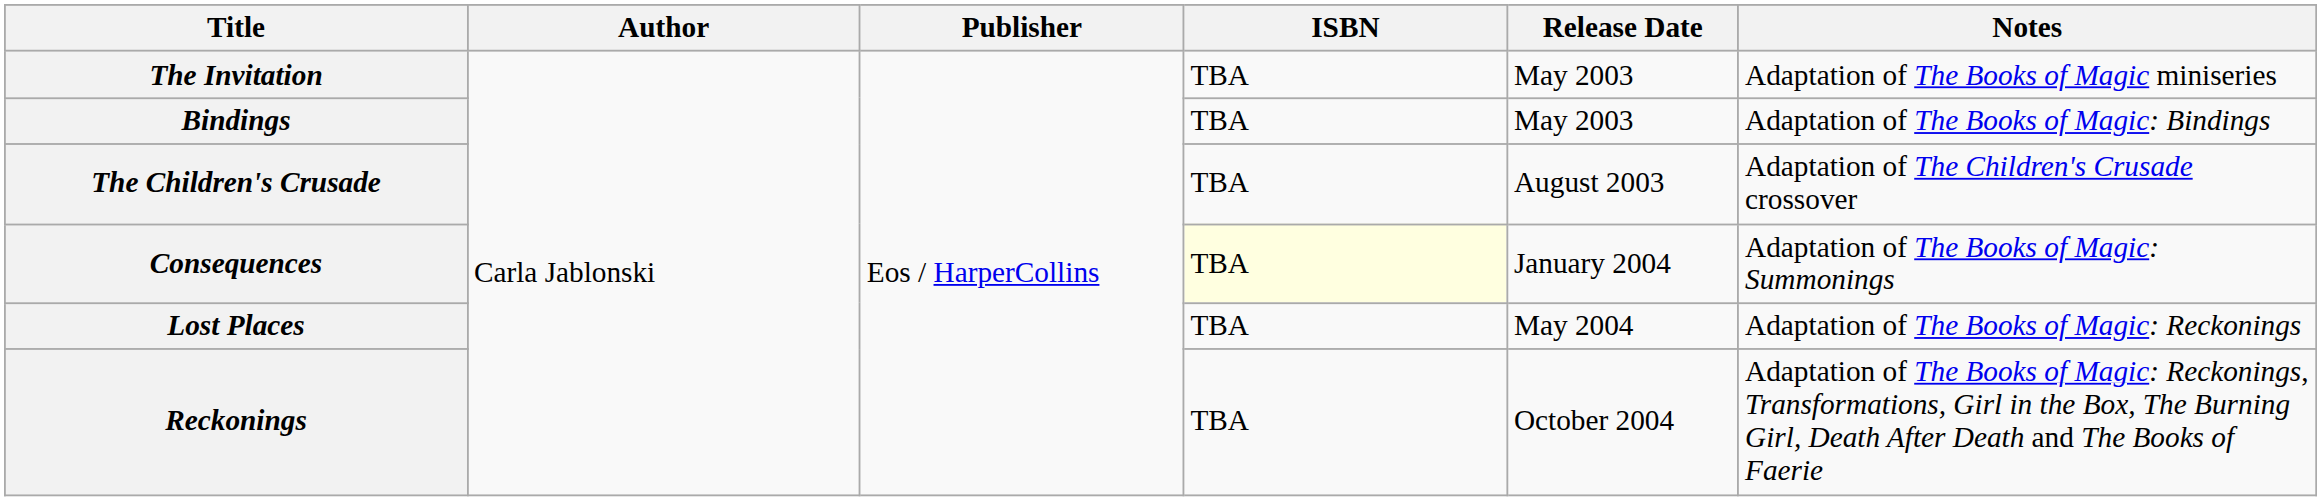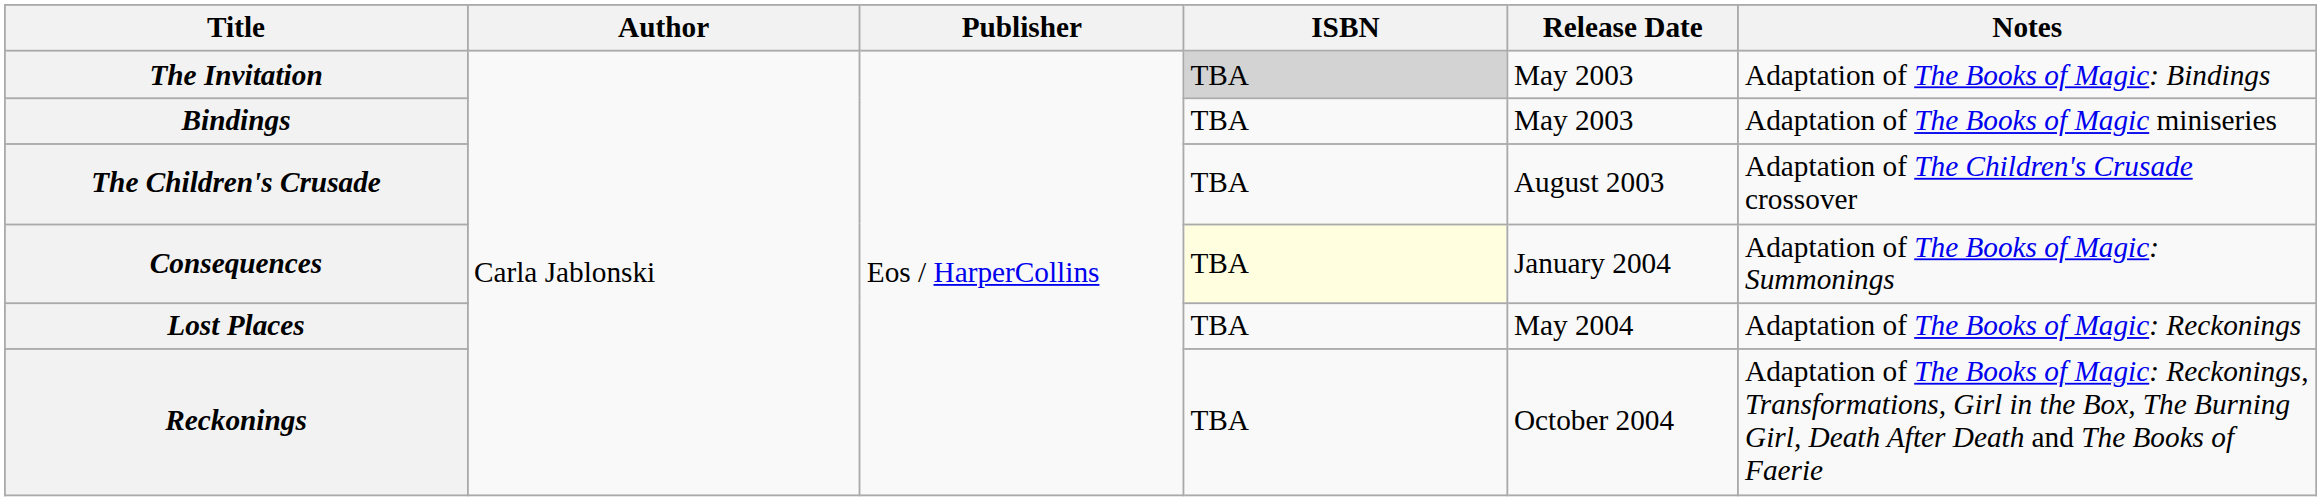The Invitation | ISBN: no background -> lightgrey background
The Invitation | Notes: Adaptation of The Books of Magic miniseries -> Adaptation of The Books of Magic: Bindings
Bindings | Notes: Adaptation of The Books of Magic: Bindings -> Adaptation of The Books of Magic miniseries
